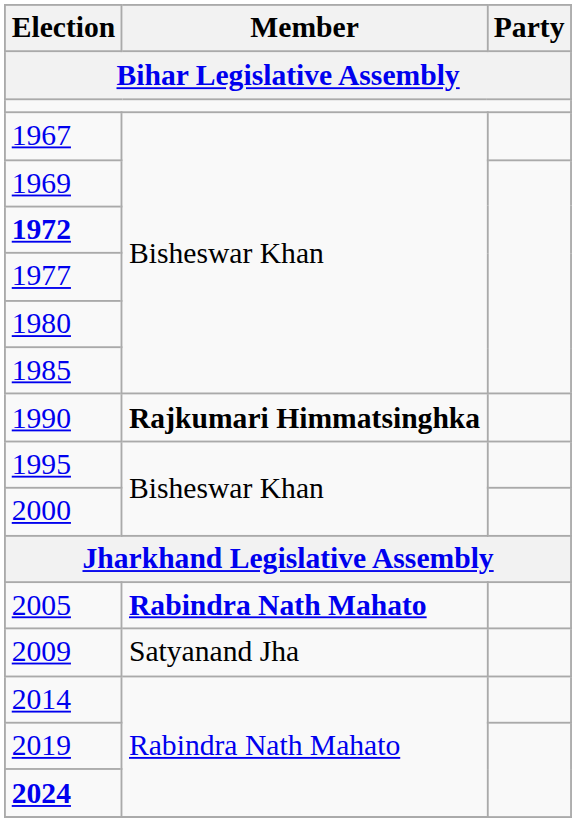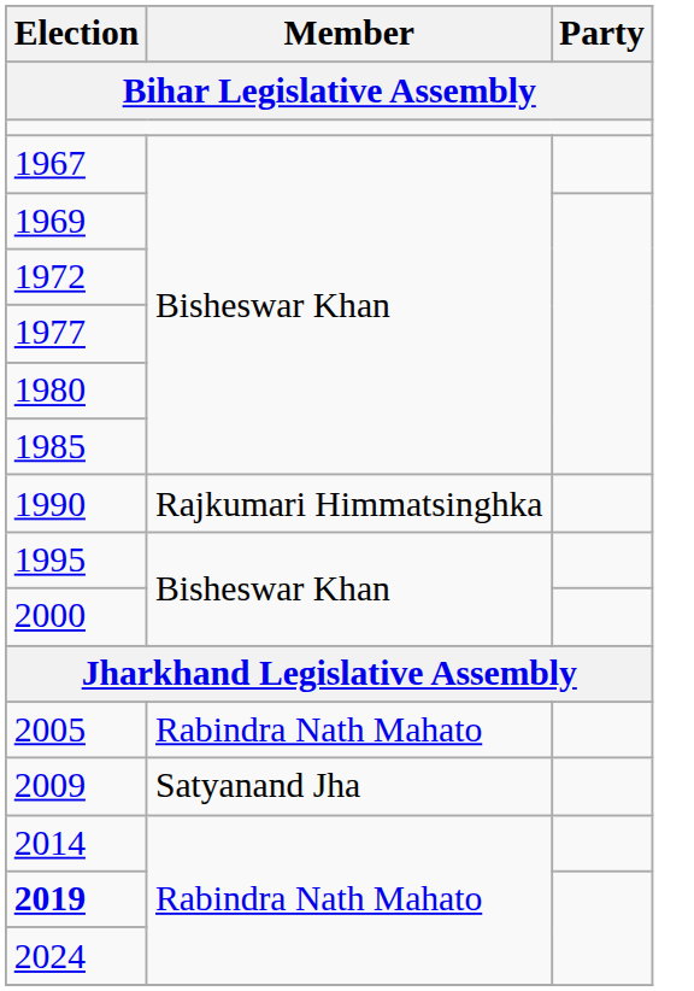1972 | Election: bold -> normal
1990 | Member: bold -> normal
2005 | Member: bold -> normal
2019 | Election: normal -> bold
2024 | Election: bold -> normal
